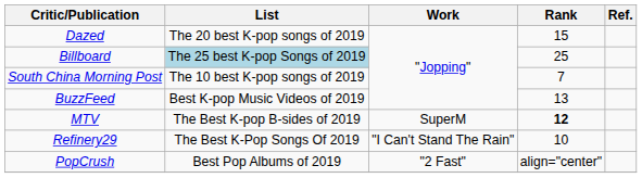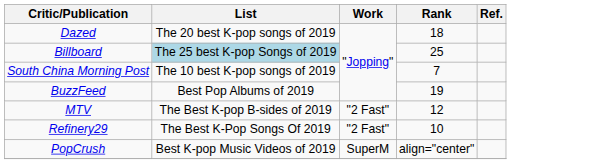Dazed | Rank: 15 -> 18
BuzzFeed | List: Best K-pop Music Videos of 2019 -> Best Pop Albums of 2019
BuzzFeed | Rank: 13 -> 19
MTV | Work: SuperM -> "2 Fast"
MTV | Rank: bold -> normal
Refinery29 | Work: "I Can't Stand The Rain" -> "2 Fast"
PopCrush | List: Best Pop Albums of 2019 -> Best K-pop Music Videos of 2019
PopCrush | Work: "2 Fast" -> SuperM
